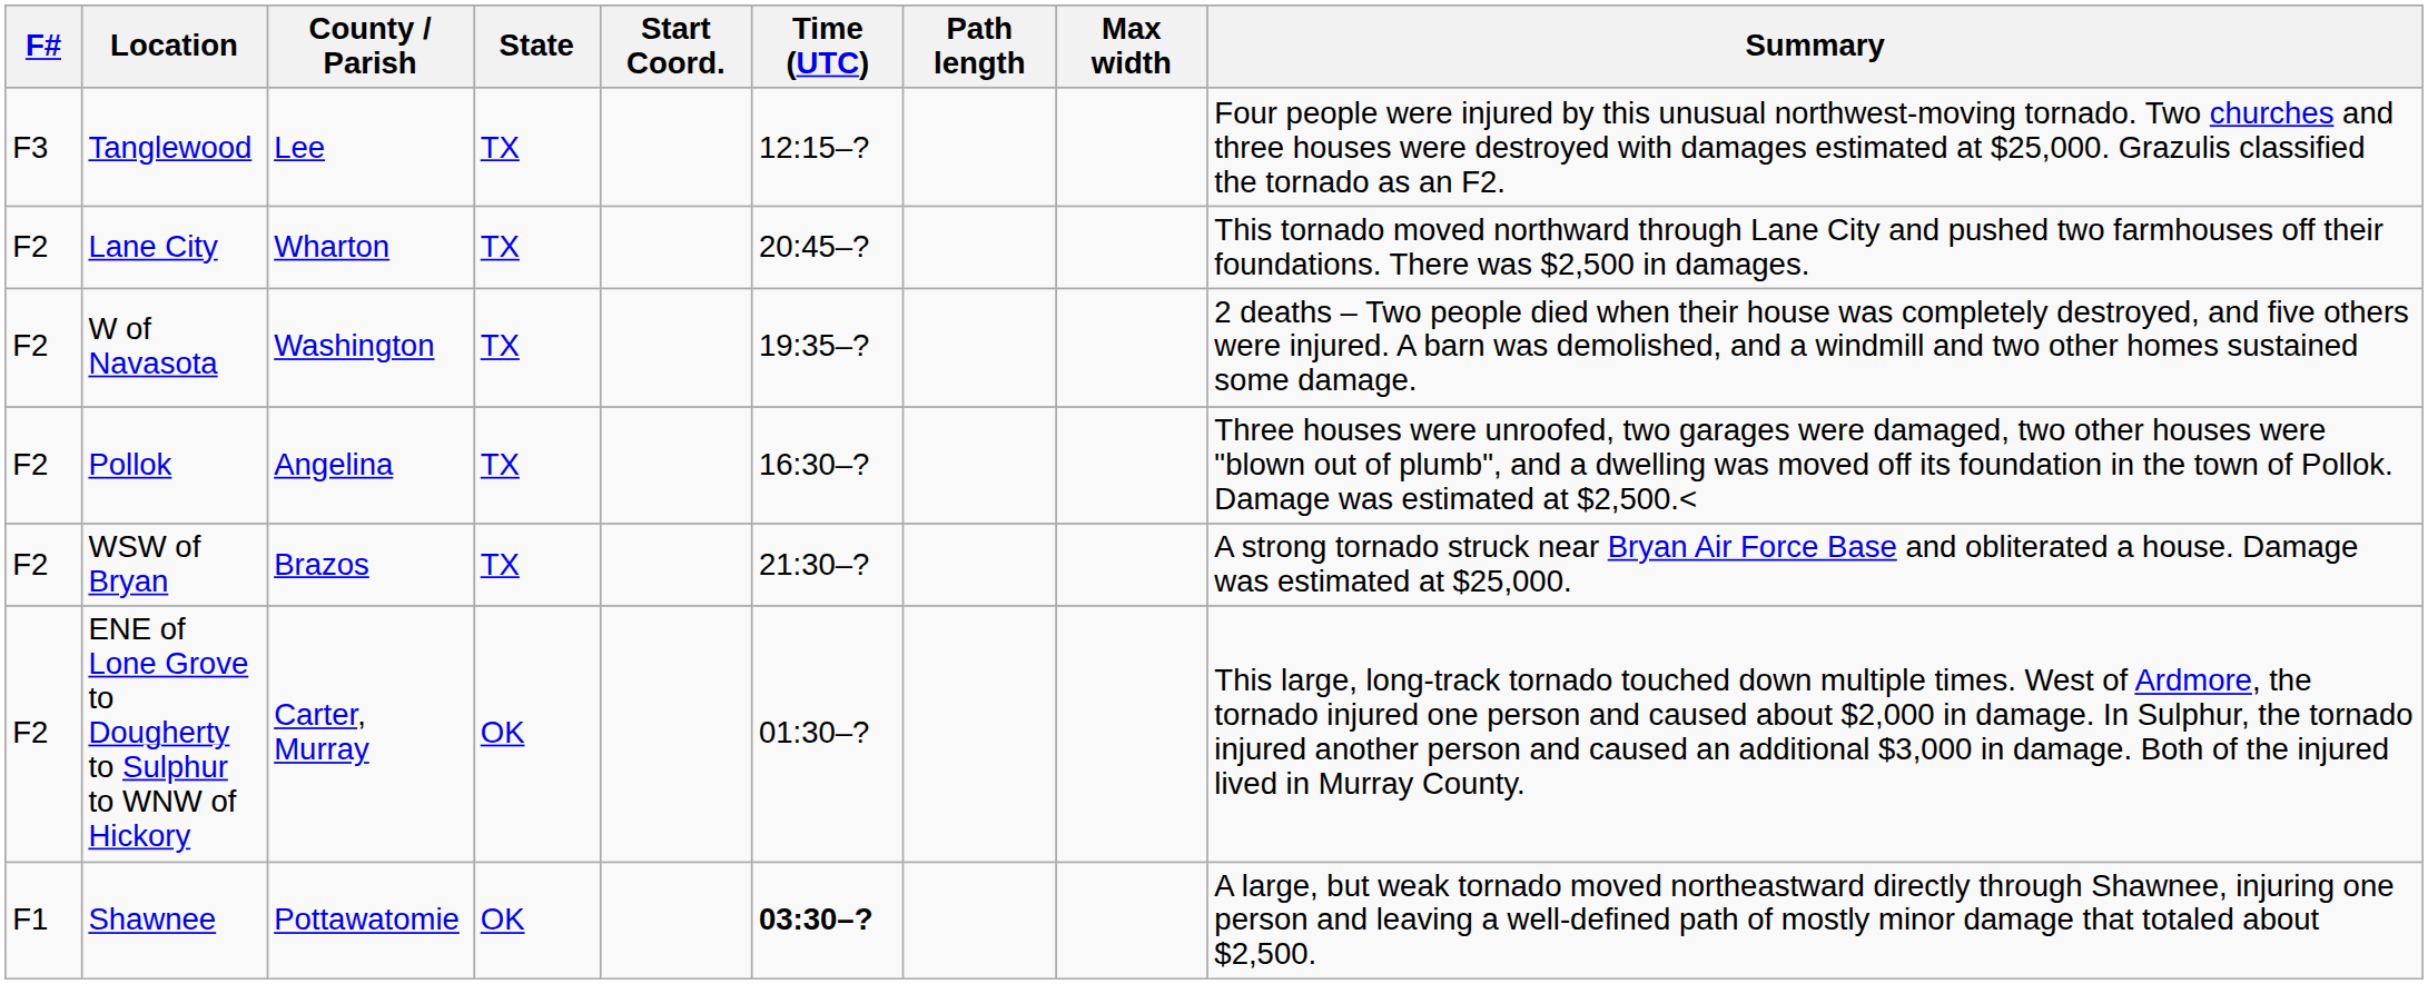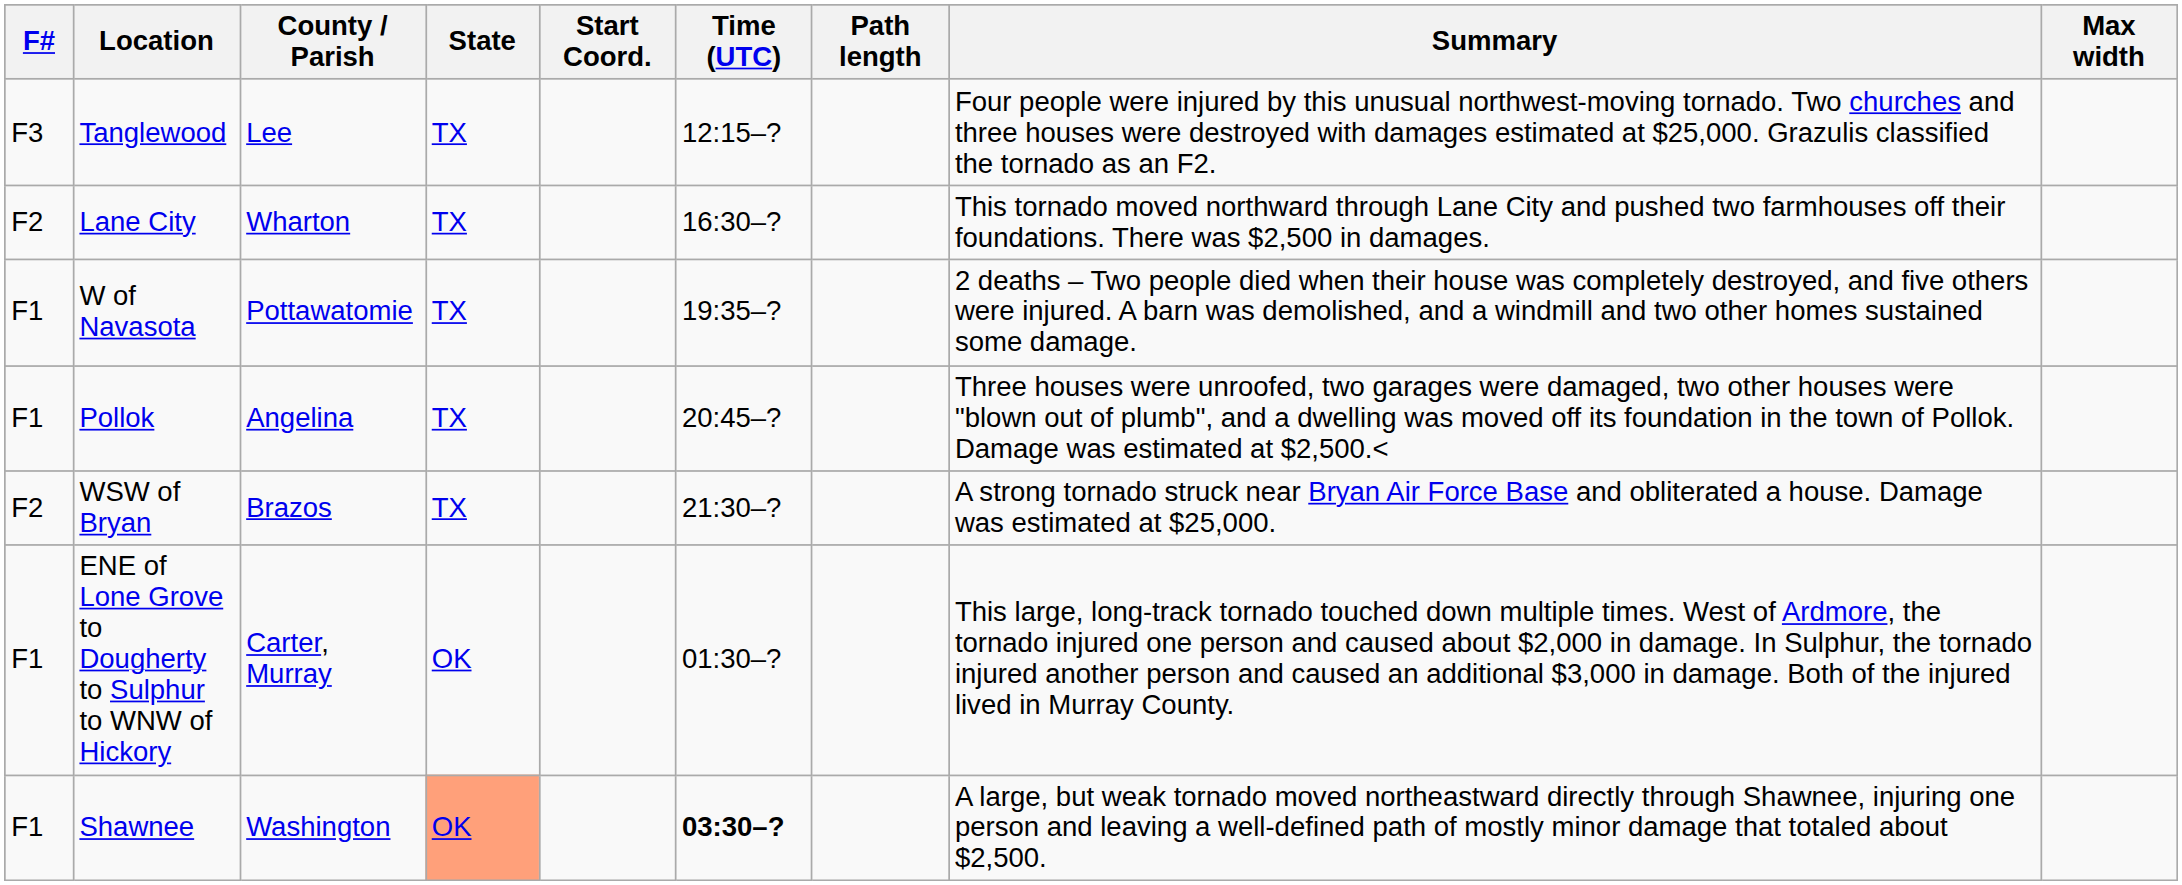columns swapped: Max width <-> Summary
Lane City | Time (UTC): 20:45–? -> 16:30–?
W of Navasota | F#: F2 -> F1
W of Navasota | County / Parish: Washington -> Pottawatomie
Pollok | F#: F2 -> F1
Pollok | Time (UTC): 16:30–? -> 20:45–?
ENE of Lone Grove to Dougherty to Sulphur to WNW of Hickory | F#: F2 -> F1
Shawnee | County / Parish: Pottawatomie -> Washington
Shawnee | State: no background -> lightsalmon background
